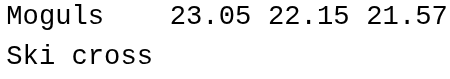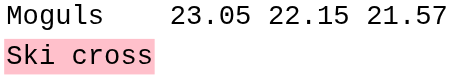Ski cross | column 1: no background -> pink background
